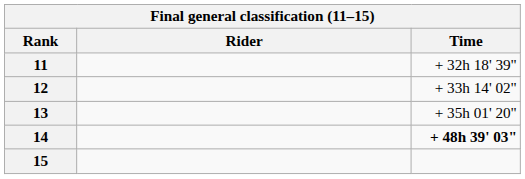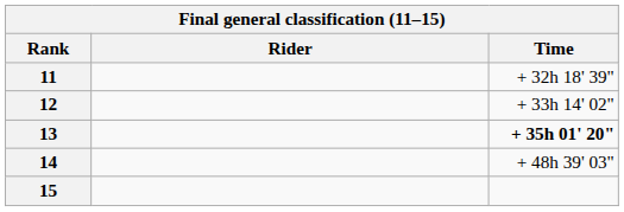13 | Time: normal -> bold
14 | Time: bold -> normal
